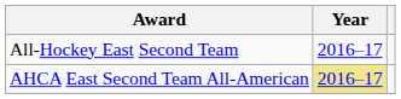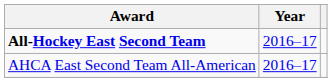row 2 | Award: normal -> bold
row 3 | Year: khaki background -> no background
